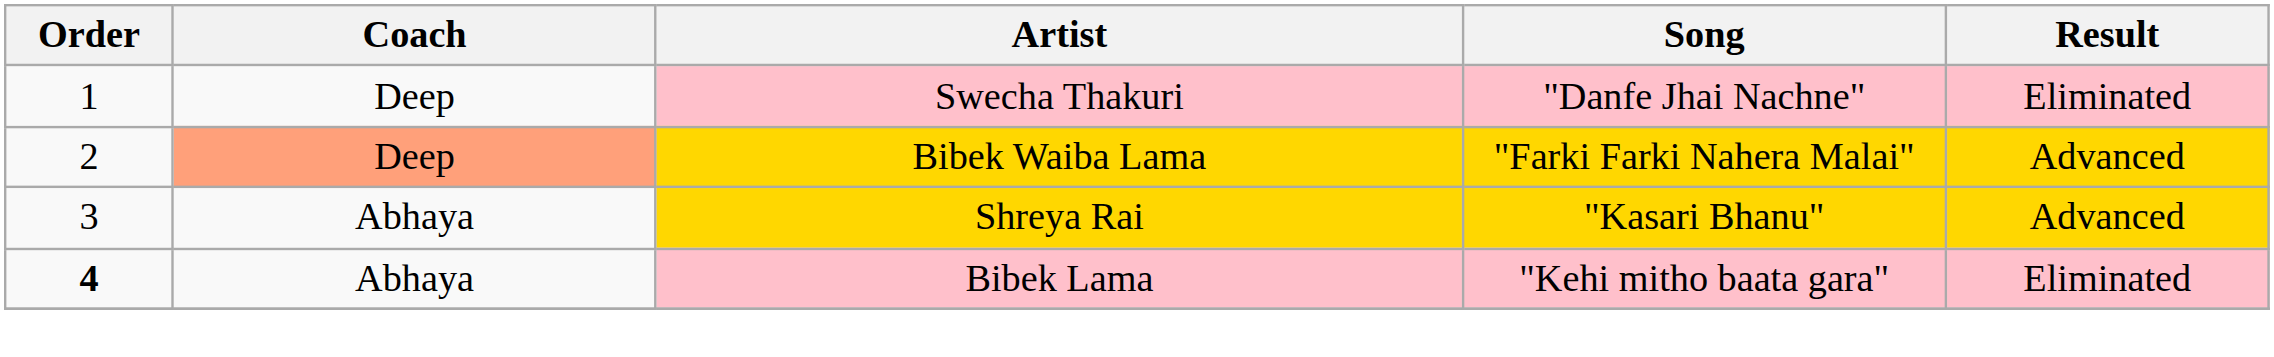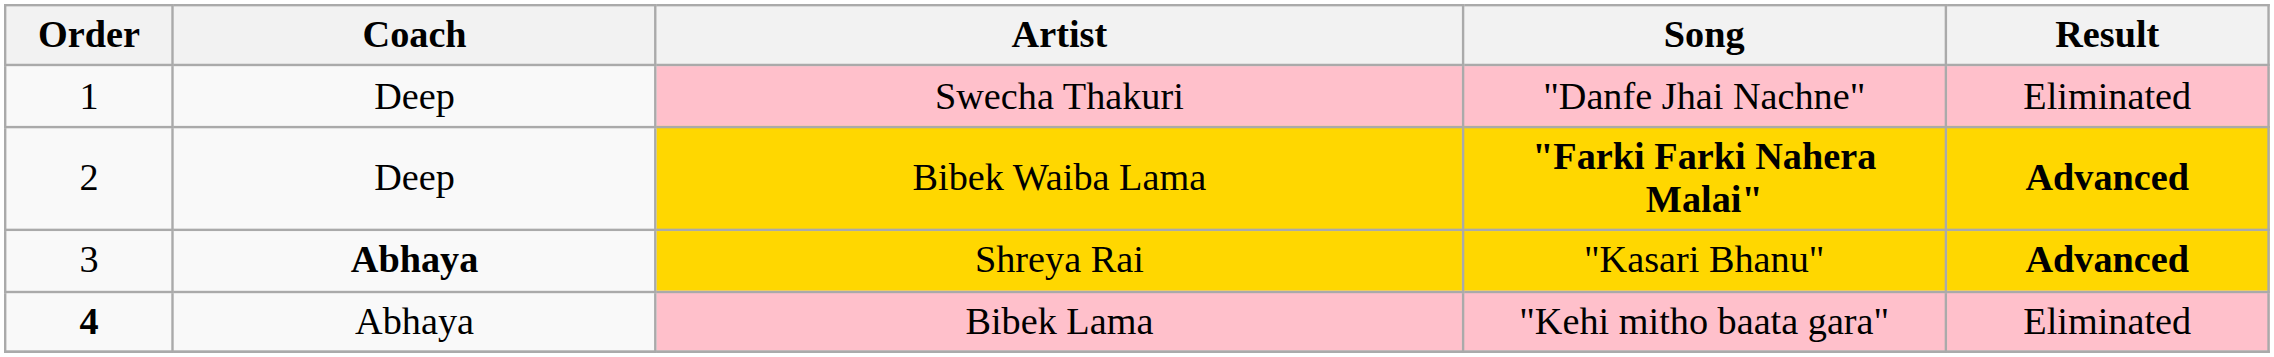Bibek Waiba Lama | Coach: lightsalmon background -> no background
Bibek Waiba Lama | Song: normal -> bold
Bibek Waiba Lama | Result: normal -> bold
Shreya Rai | Coach: normal -> bold
Shreya Rai | Result: normal -> bold
